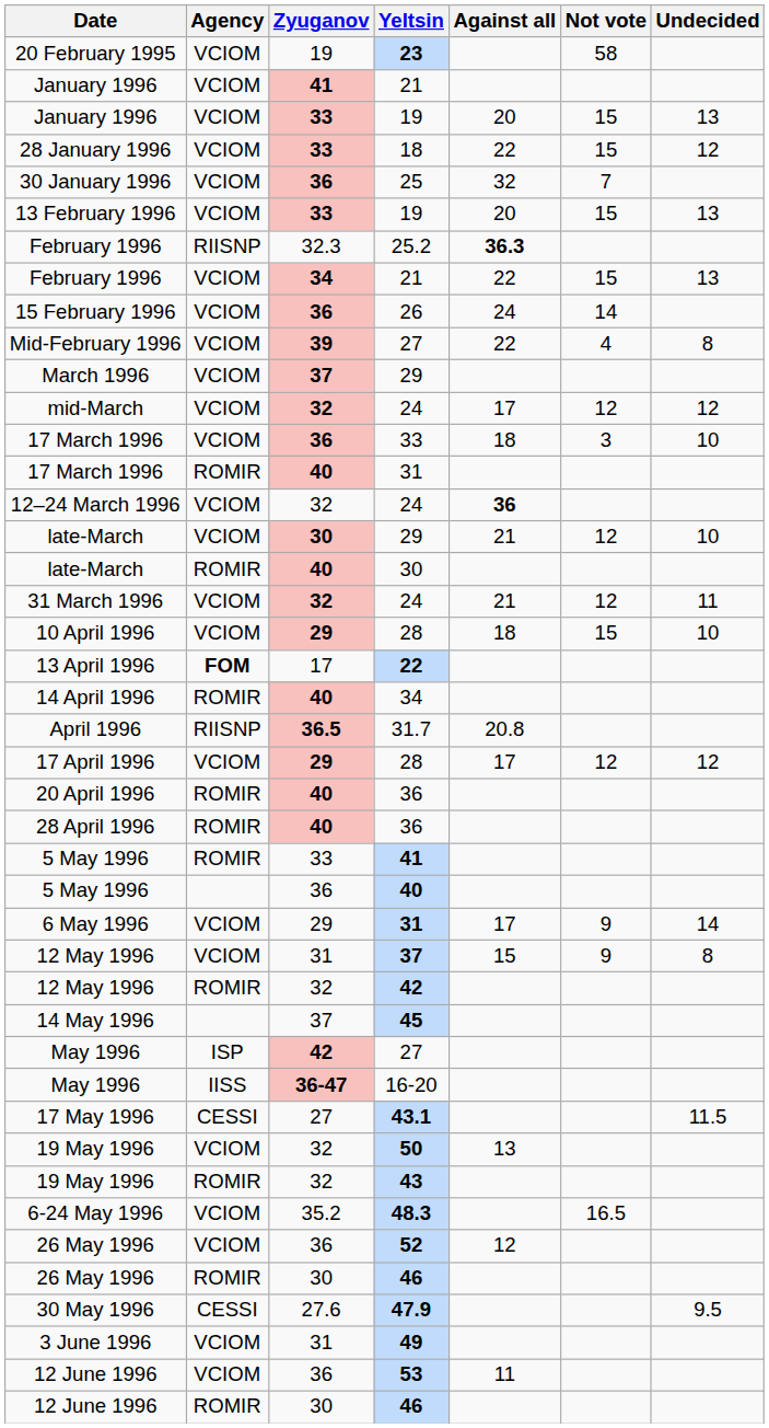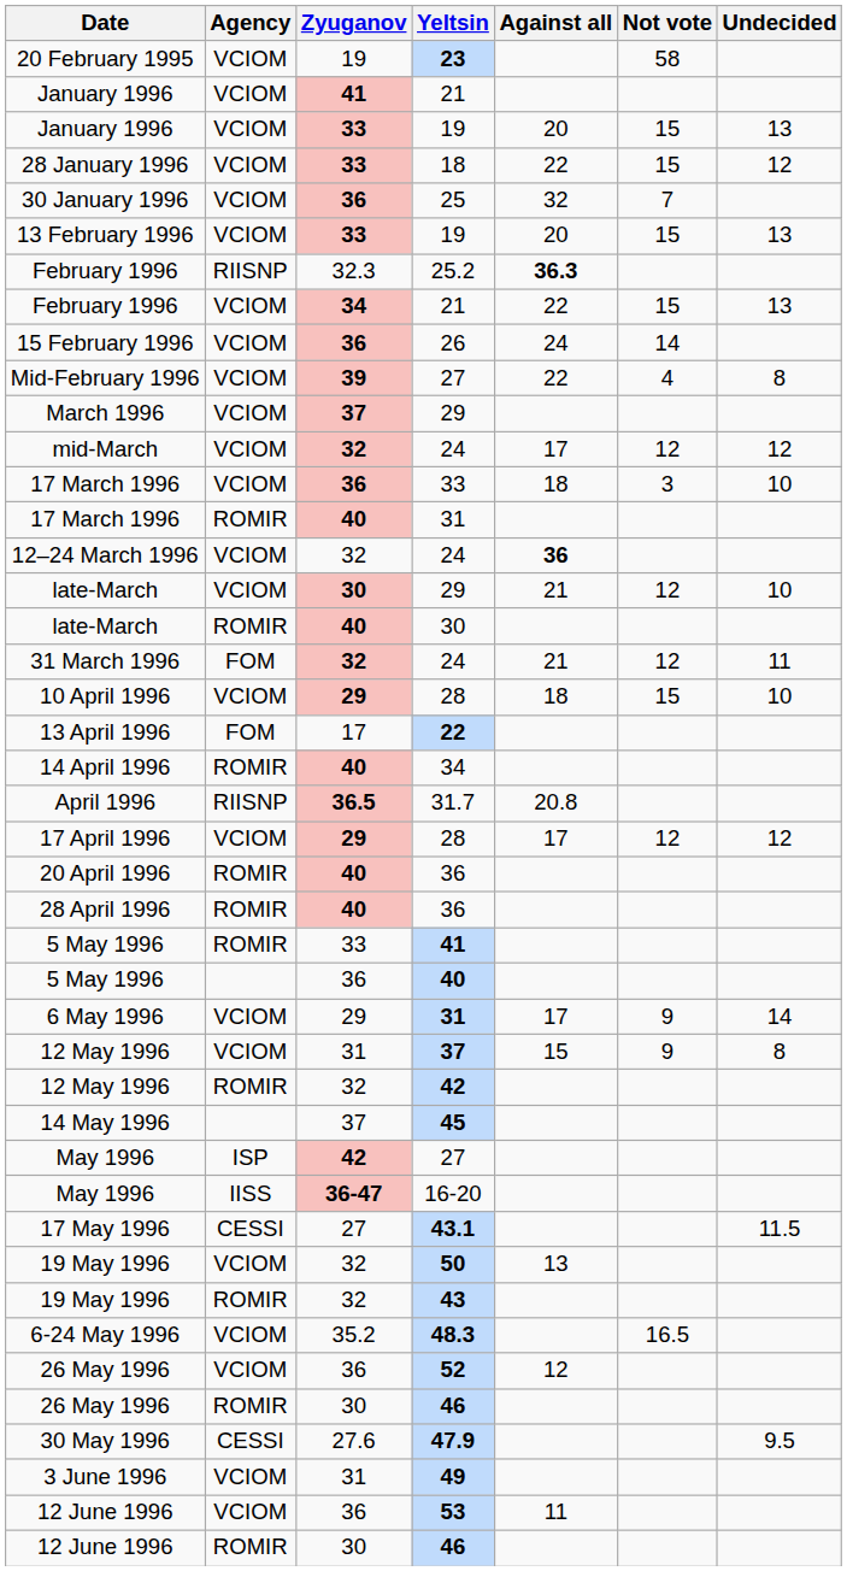31 March 1996 | Agency: VCIOM -> FOM
13 April 1996 | Agency: bold -> normal
